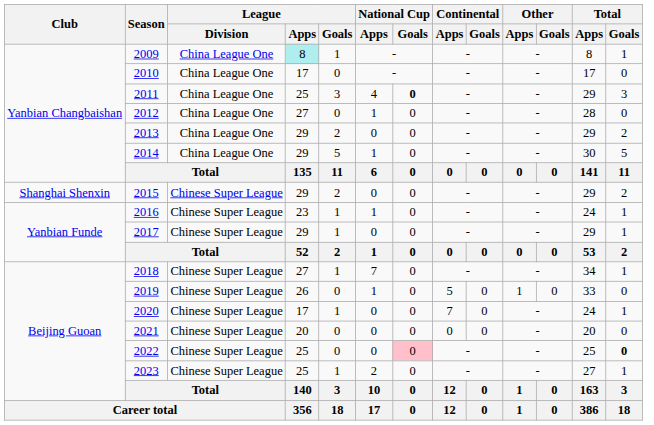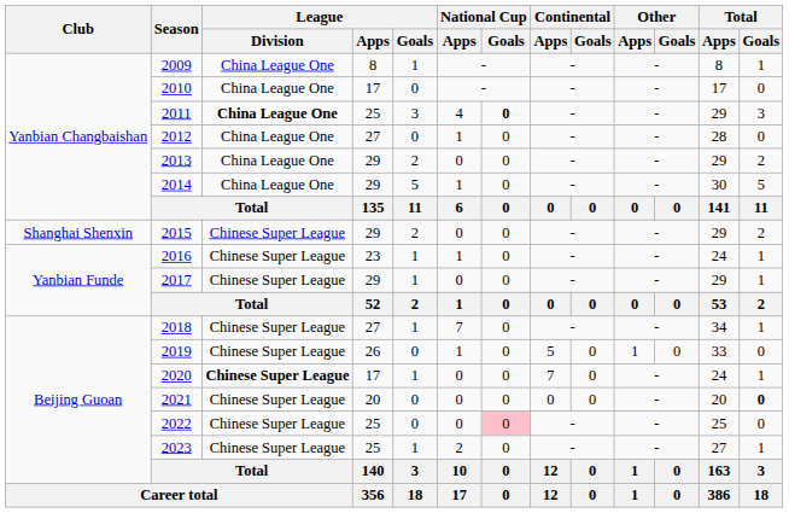2009 | League / Apps: paleturquoise background -> no background
2011 | League / Division: normal -> bold
2020 | League / Division: normal -> bold
2021 | Total / Goals: normal -> bold
2022 | Total / Goals: bold -> normal
